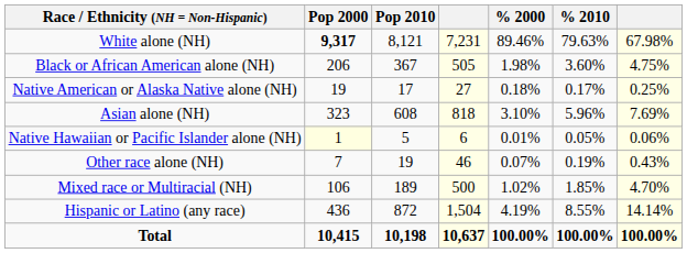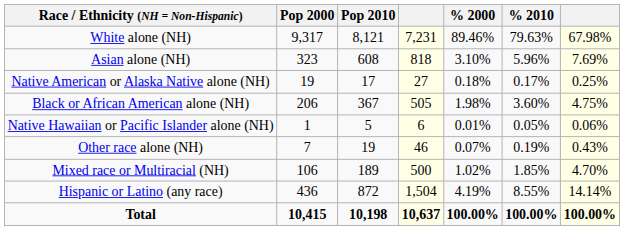White alone (NH) | Pop 2000: bold -> normal
rows swapped: Black or African American alone (NH) <-> Asian alone (NH)
Native Hawaiian or Pacific Islander alone (NH) | Pop 2000: lightyellow background -> no background
